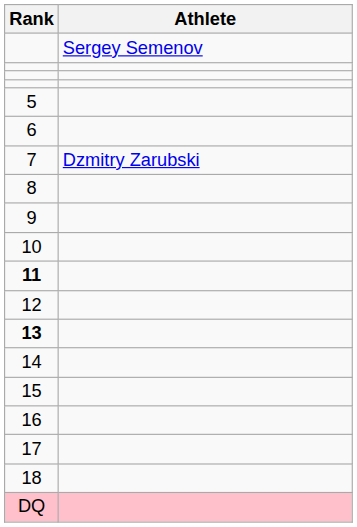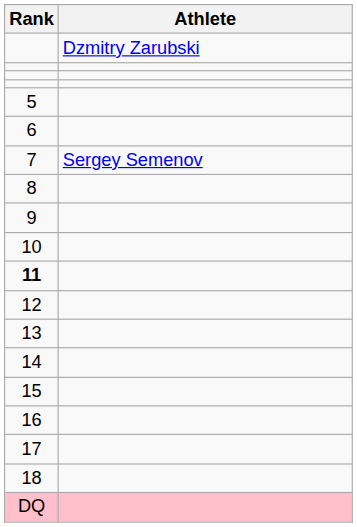row 2 | Athlete: Sergey Semenov -> Dzmitry Zarubski
row 8 | Athlete: Dzmitry Zarubski -> Sergey Semenov
row 14 | Rank: bold -> normal
